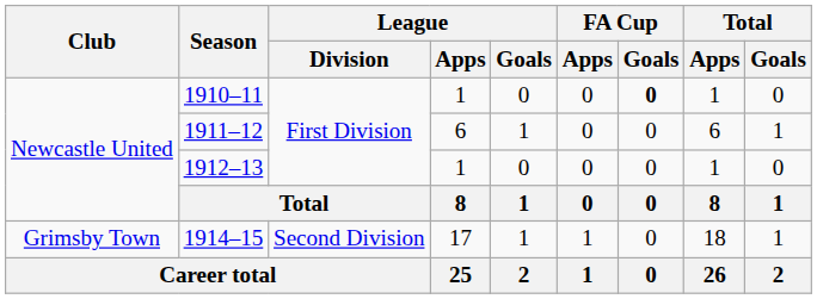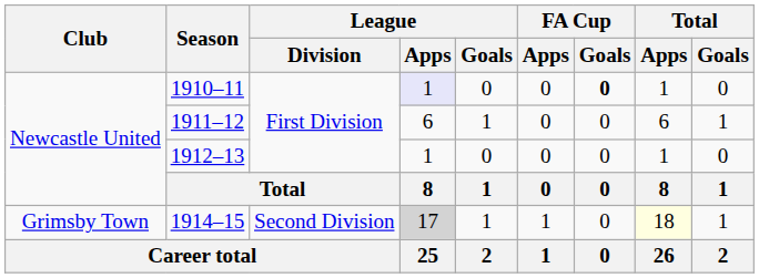1910–11 | League / Apps: no background -> lavender background
1914–15 | League / Apps: no background -> lightgrey background
1914–15 | Total / Apps: no background -> lightyellow background
